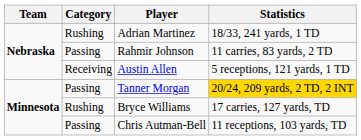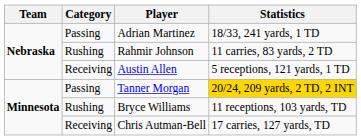Adrian Martinez | Category: Rushing -> Passing
Rahmir Johnson | Category: Passing -> Rushing
Bryce Williams | Statistics: 17 carries, 127 yards, TD -> 11 receptions, 103 yards, TD
Chris Autman-Bell | Category: Passing -> Receiving
Chris Autman-Bell | Statistics: 11 receptions, 103 yards, TD -> 17 carries, 127 yards, TD
